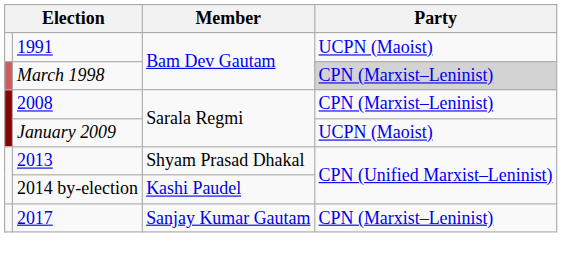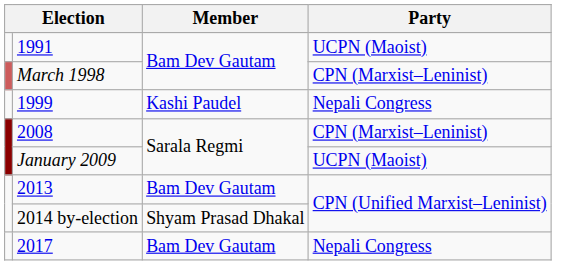March 1998 | Party: lightgrey background -> no background
+ row: 1999 | Kashi Paudel | Nepali Congress
2013 | Member: Shyam Prasad Dhakal -> Bam Dev Gautam
2014 by-election | Member: Kashi Paudel -> Shyam Prasad Dhakal
2017 | Member: Sanjay Kumar Gautam -> Bam Dev Gautam
2017 | Party: CPN (Marxist–Leninist) -> Nepali Congress
